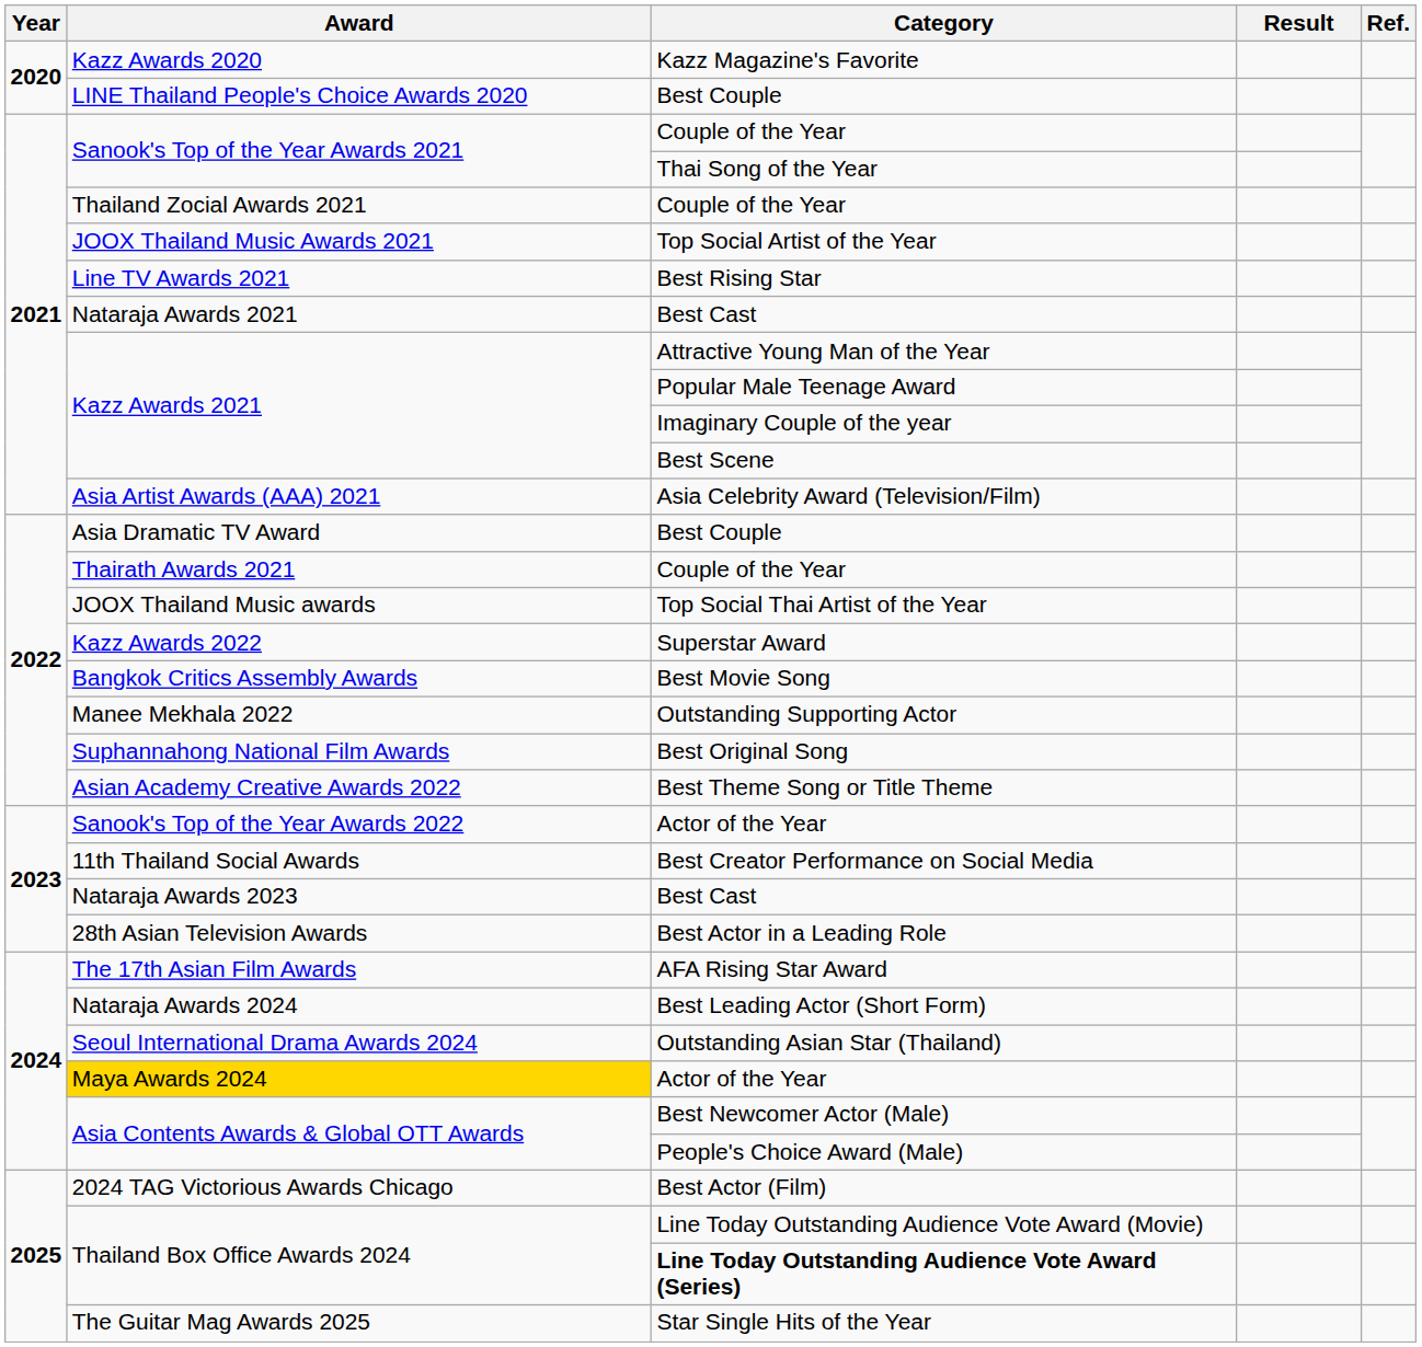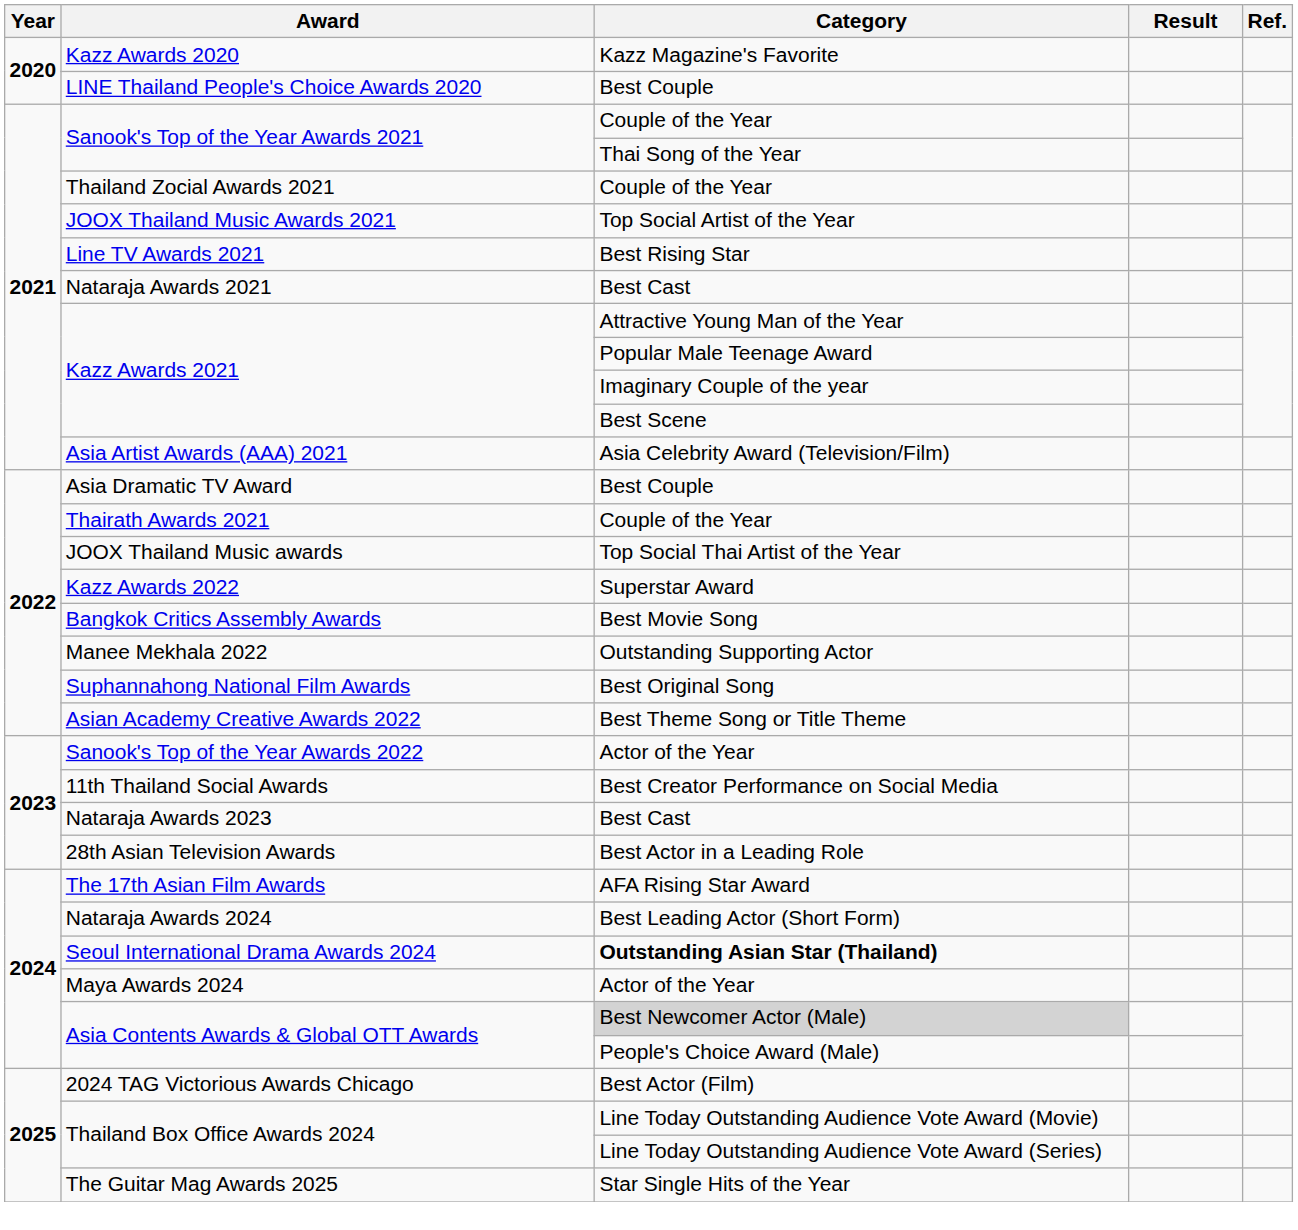Outstanding Asian Star (Thailand) | Category: normal -> bold
Maya Awards 2024 / Actor of the Year | Award: gold background -> no background
Best Newcomer Actor (Male) | Category: no background -> lightgrey background
Line Today Outstanding Audience Vote Award (Series) | Category: bold -> normal
